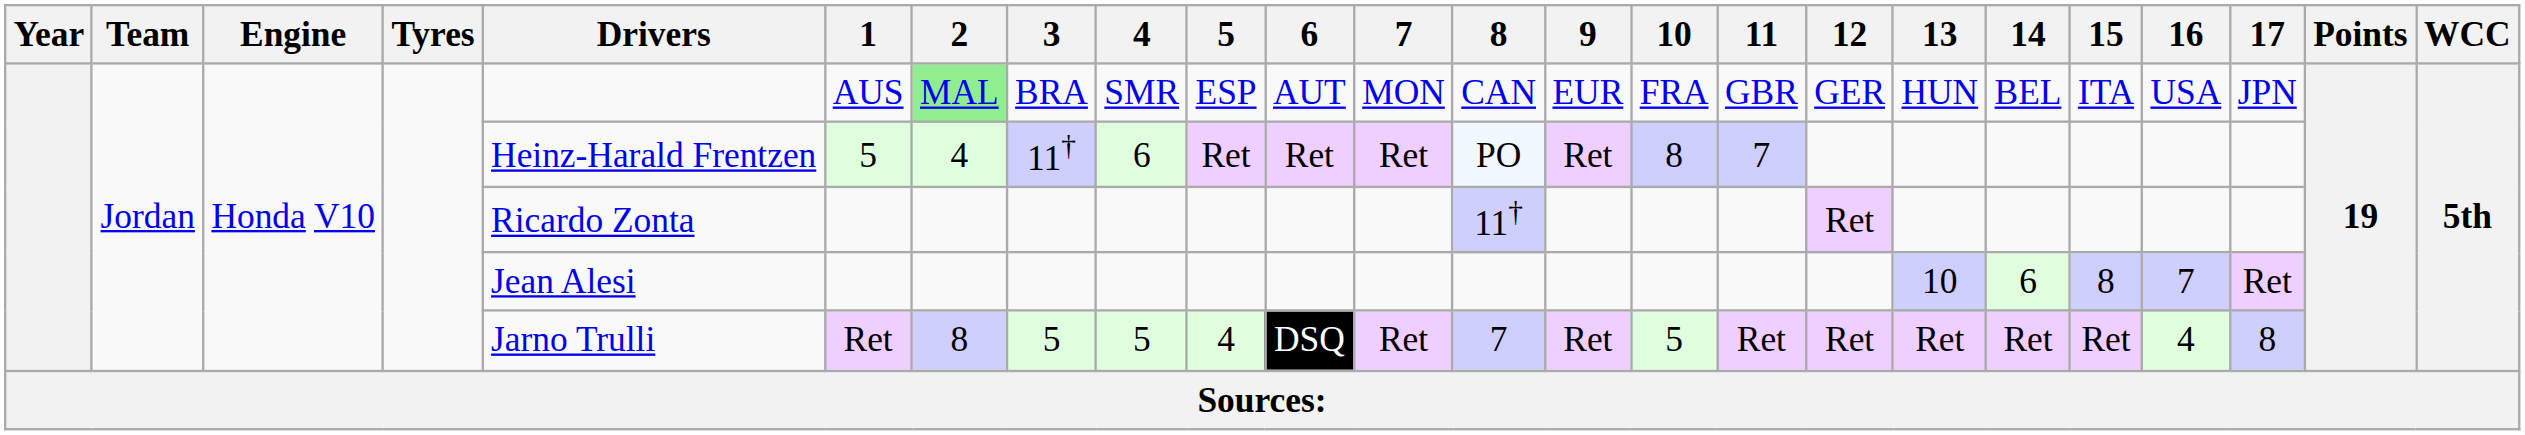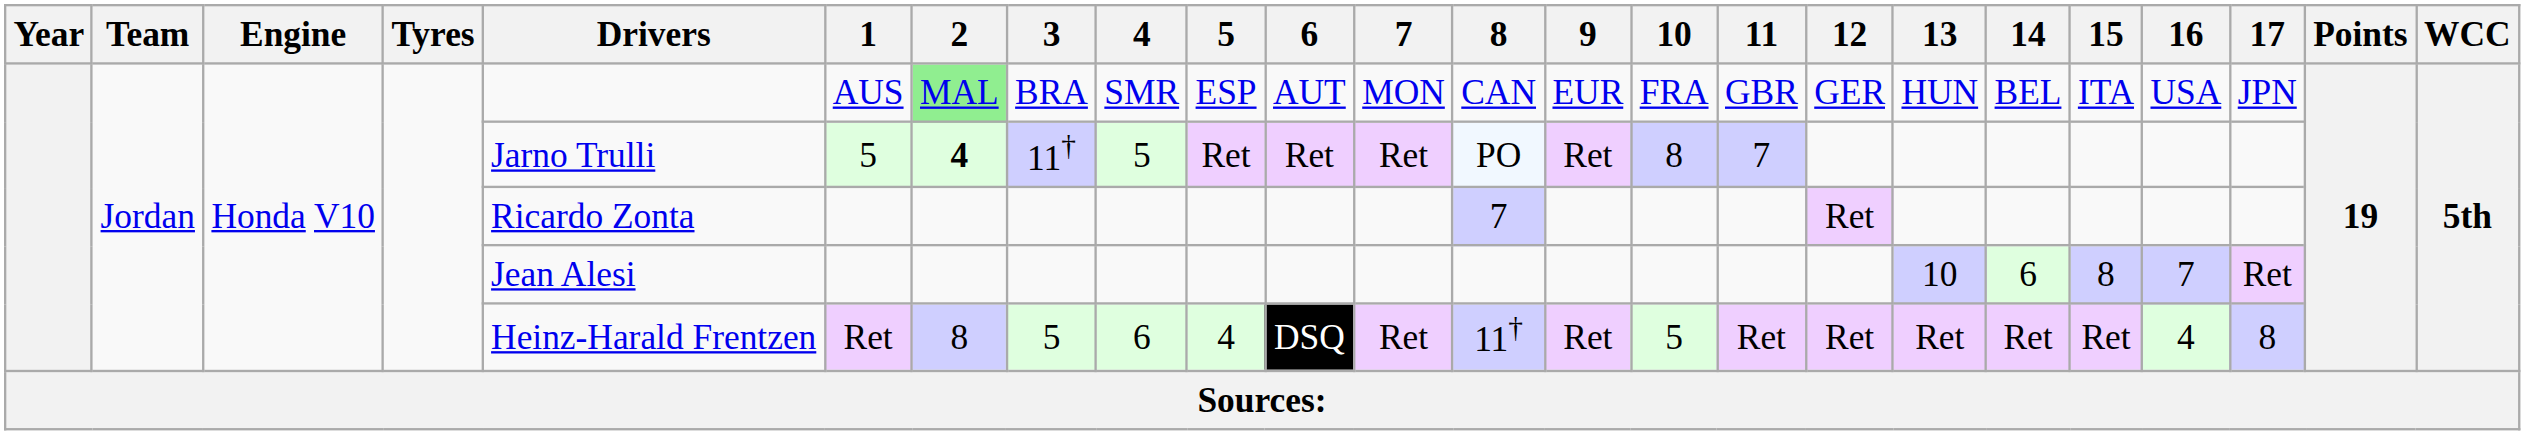row 3 | Drivers: Heinz-Harald Frentzen -> Jarno Trulli
row 3 | 2: normal -> bold
row 3 | 4: 6 -> 5
row 4 | 8: 11† -> 7
row 6 | Drivers: Jarno Trulli -> Heinz-Harald Frentzen
row 6 | 4: 5 -> 6
row 6 | 8: 7 -> 11†
